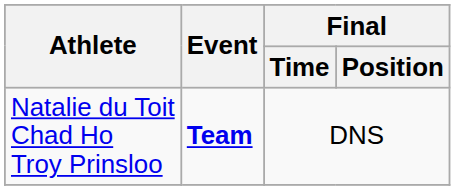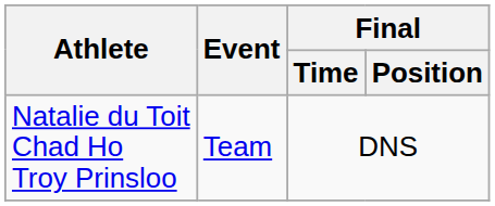Natalie du Toit Chad Ho Troy Prinsloo | Event: bold -> normal
